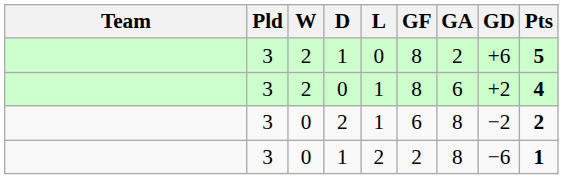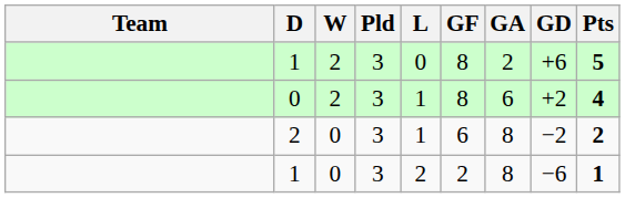columns swapped: Pld <-> D
